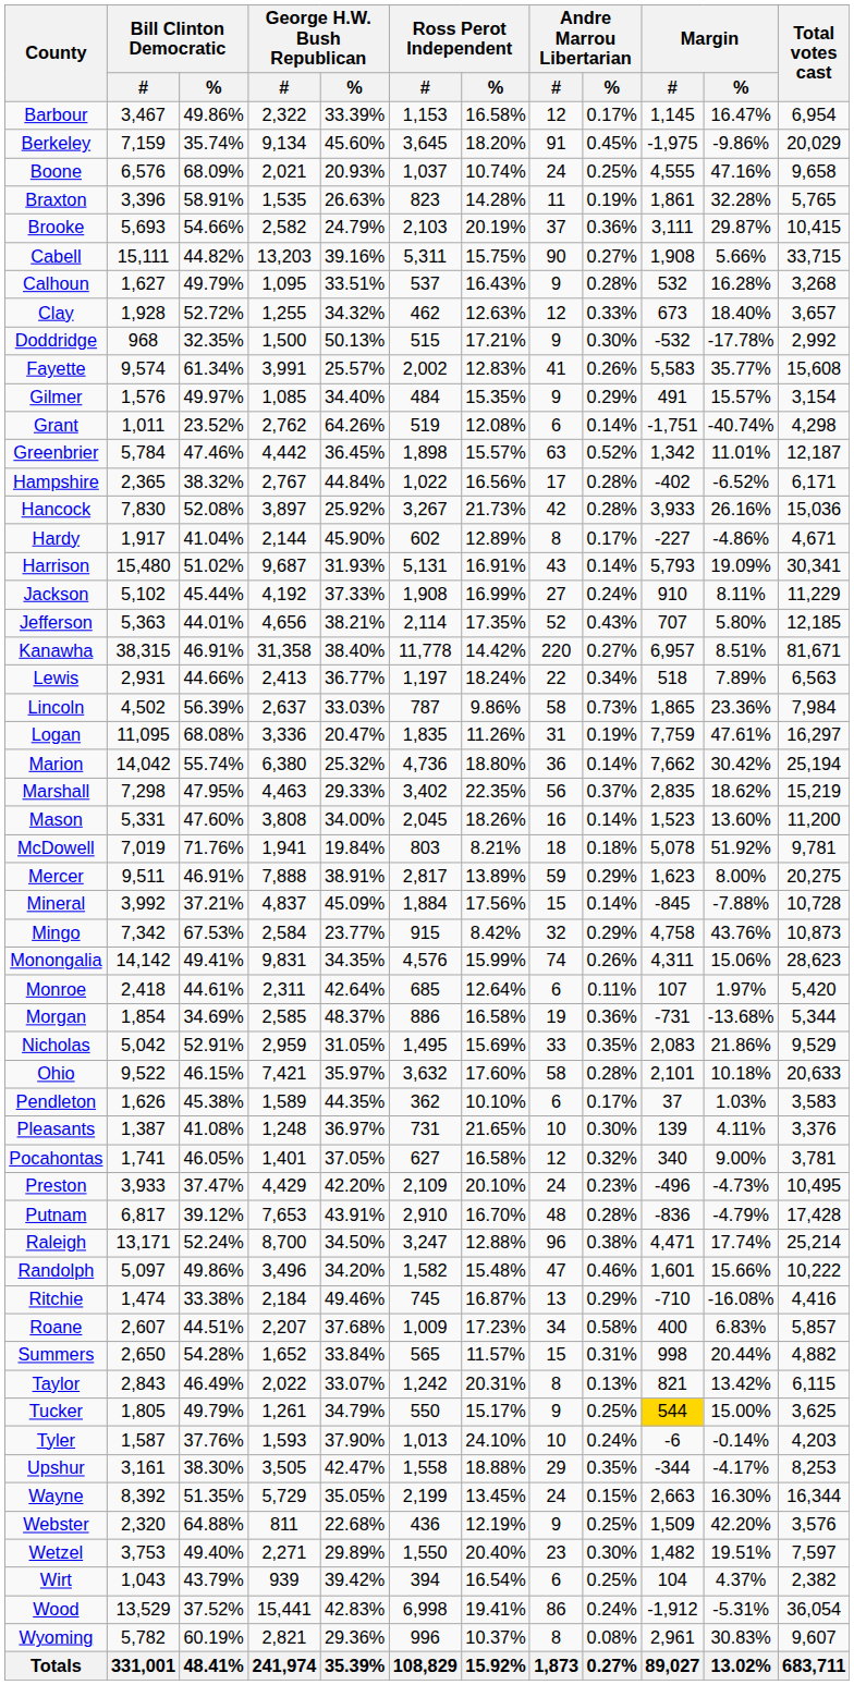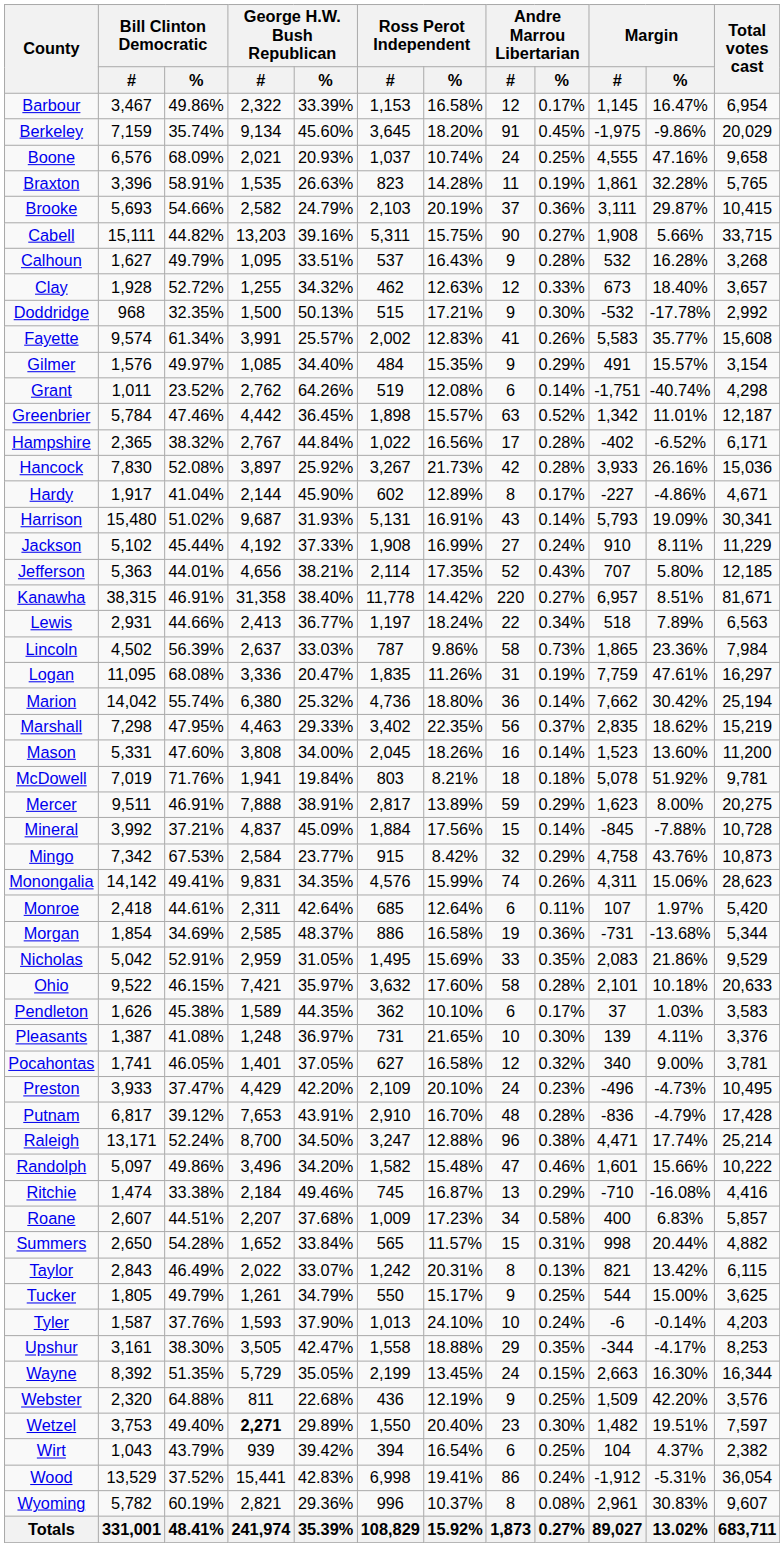Tucker | Margin / #: gold background -> no background
Wetzel | George H.W. Bush Republican / #: normal -> bold
